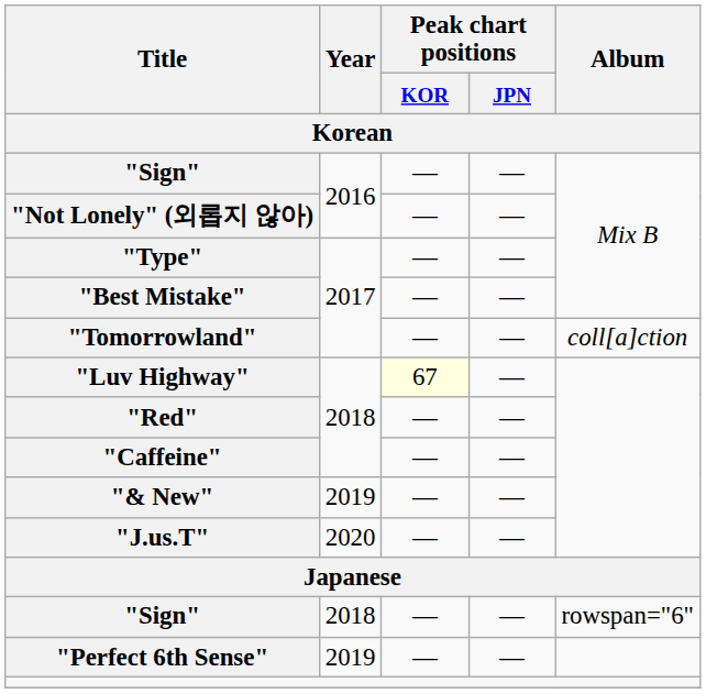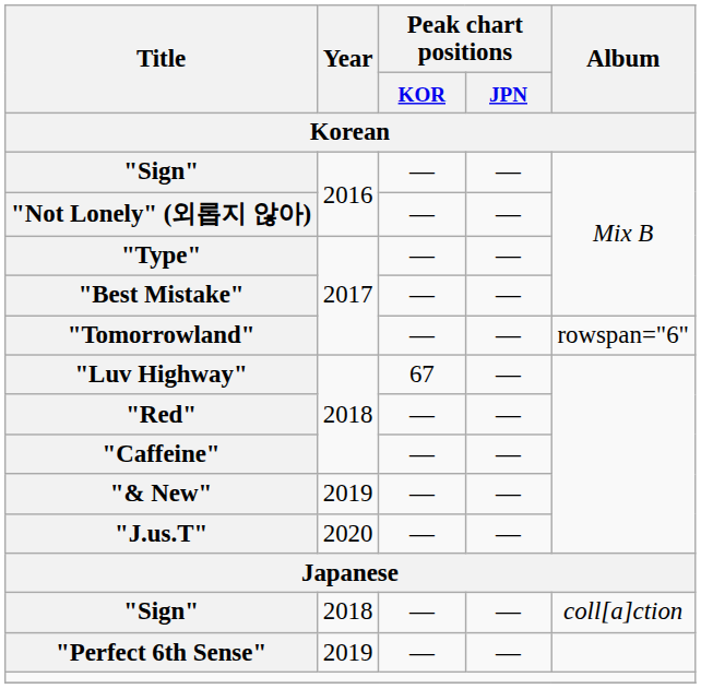"Tomorrowland" | Album: coll[a]ction -> rowspan="6"
"Luv Highway" | Peak chart positions / KOR: lightyellow background -> no background
"Sign" / 2018 | Album: rowspan="6" -> coll[a]ction
